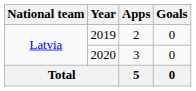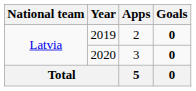2019 | Goals: normal -> bold
2020 | Goals: normal -> bold
